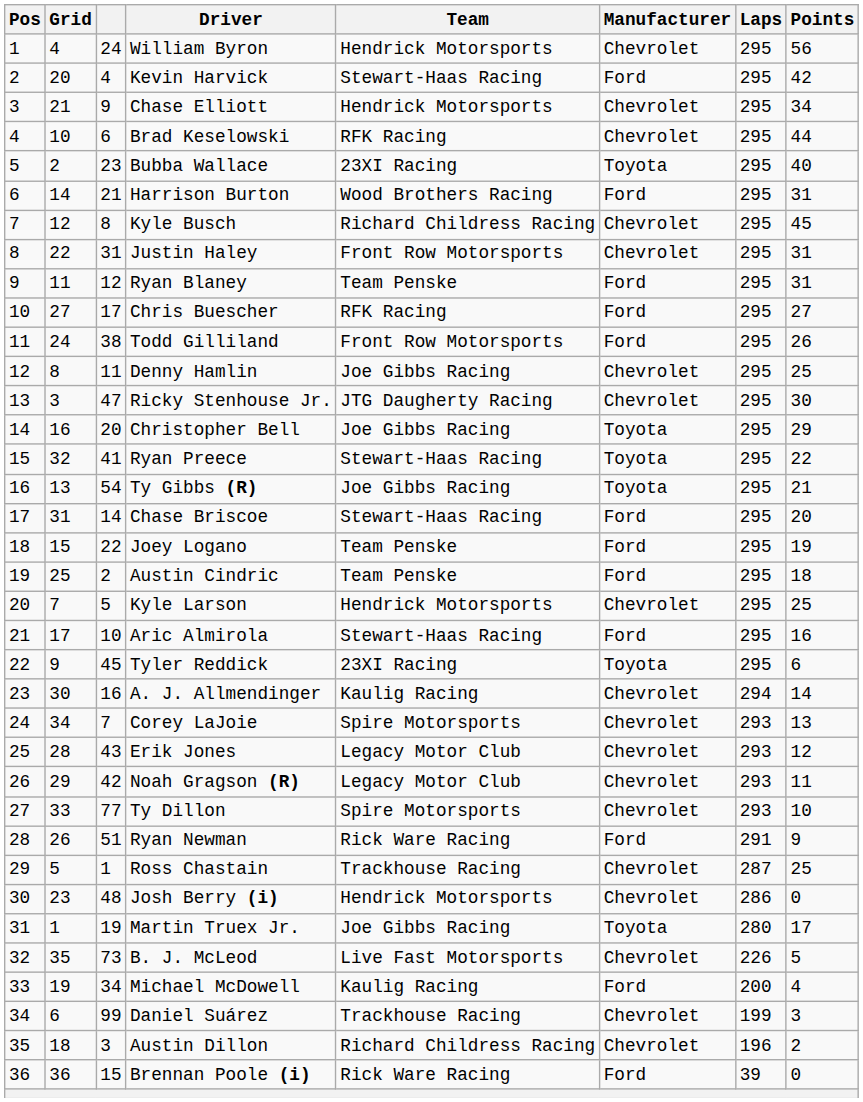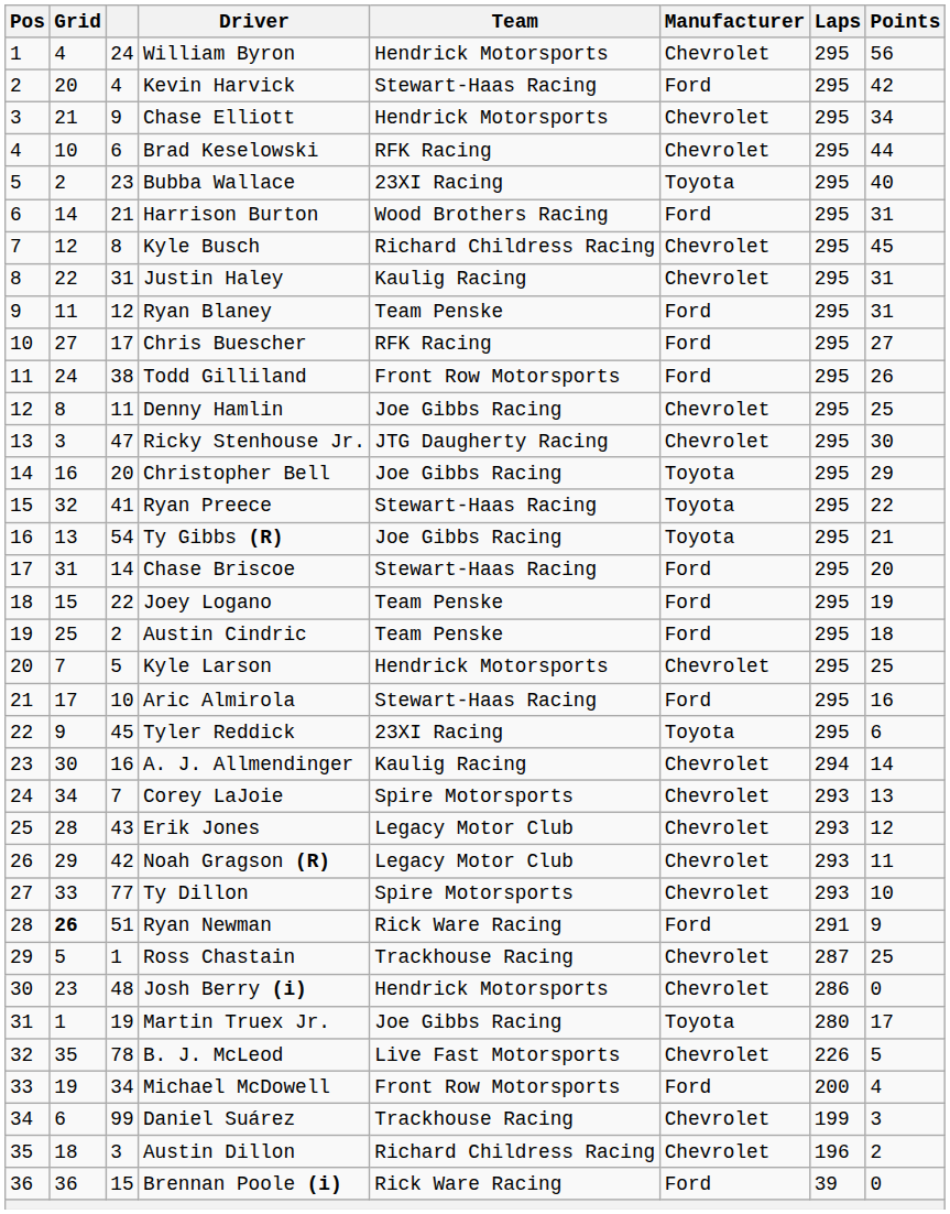Justin Haley | Team: Front Row Motorsports -> Kaulig Racing
Ryan Newman | Grid: normal -> bold
B. J. McLeod | column 3: 73 -> 78
Michael McDowell | Team: Kaulig Racing -> Front Row Motorsports
